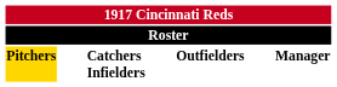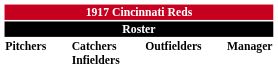Pitchers | column 1: gold background -> no background
